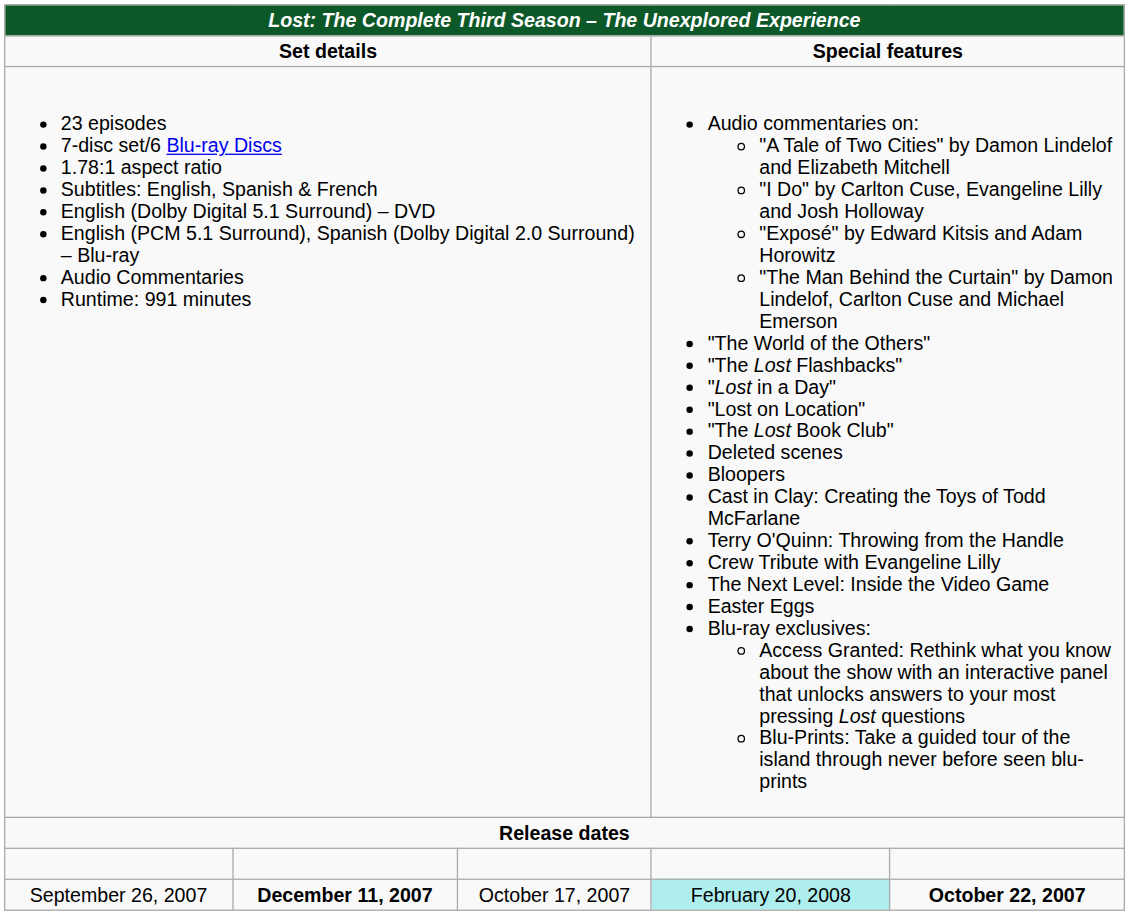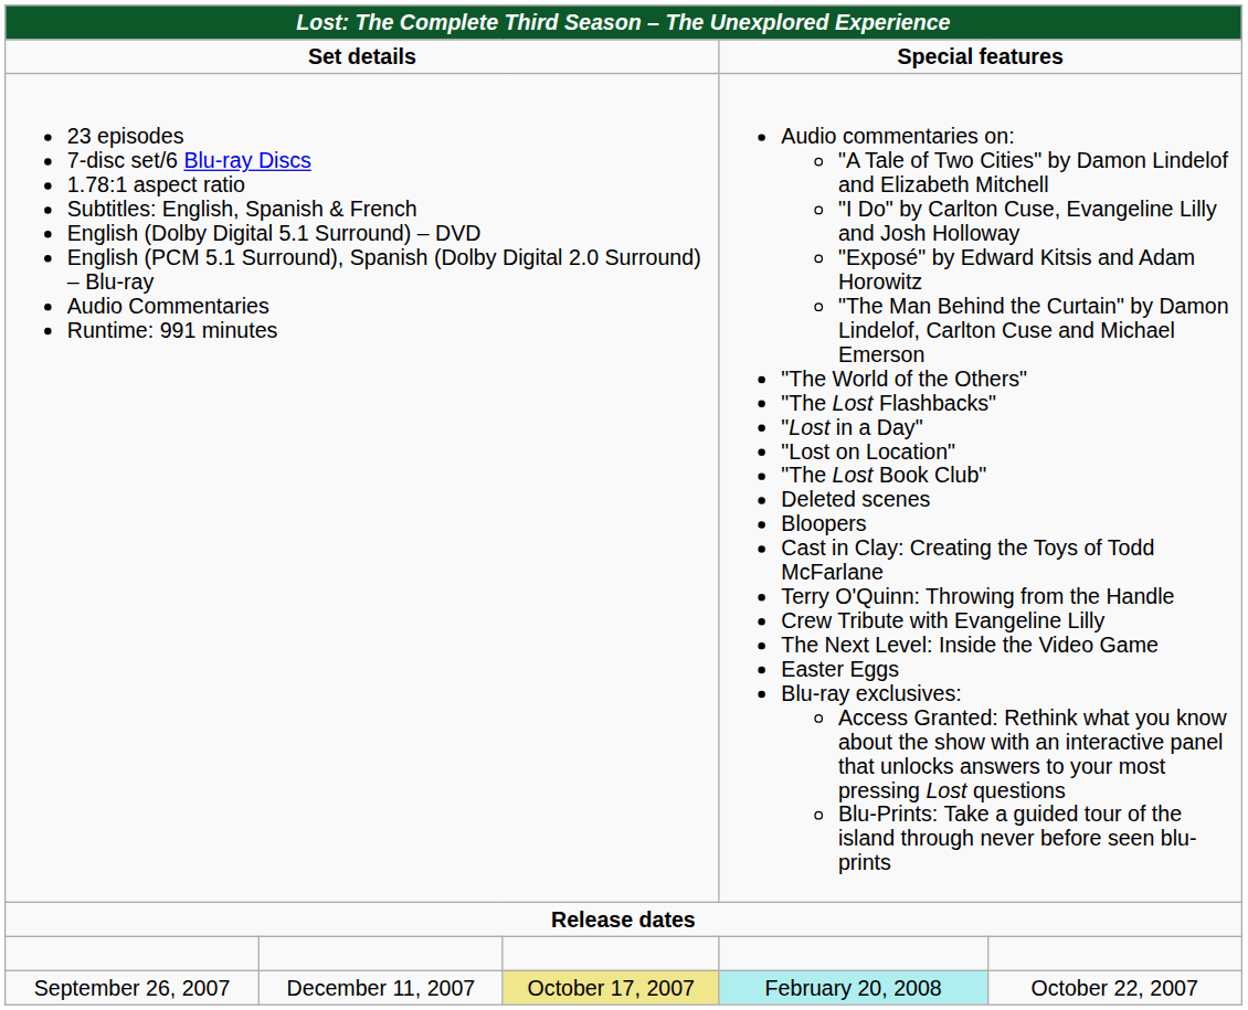September 26, 2007 | column 2: bold -> normal
September 26, 2007 | column 3: no background -> khaki background
September 26, 2007 | column 5: bold -> normal
